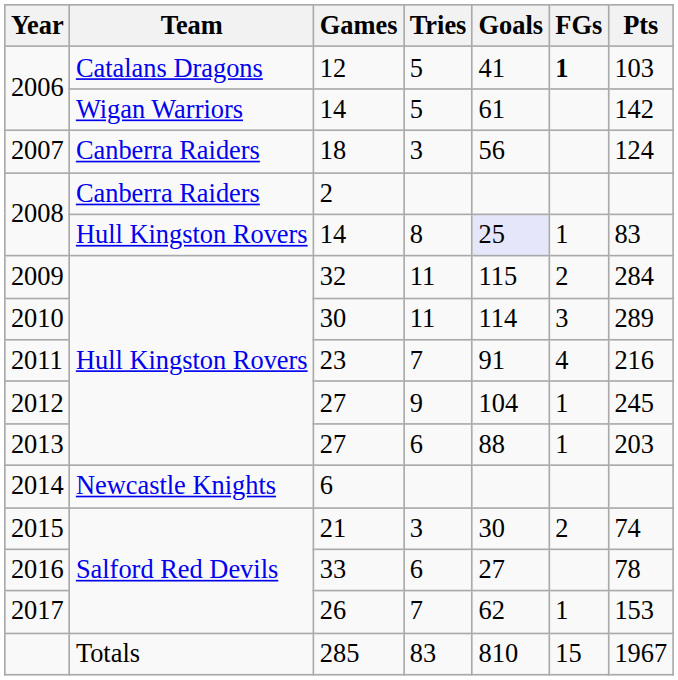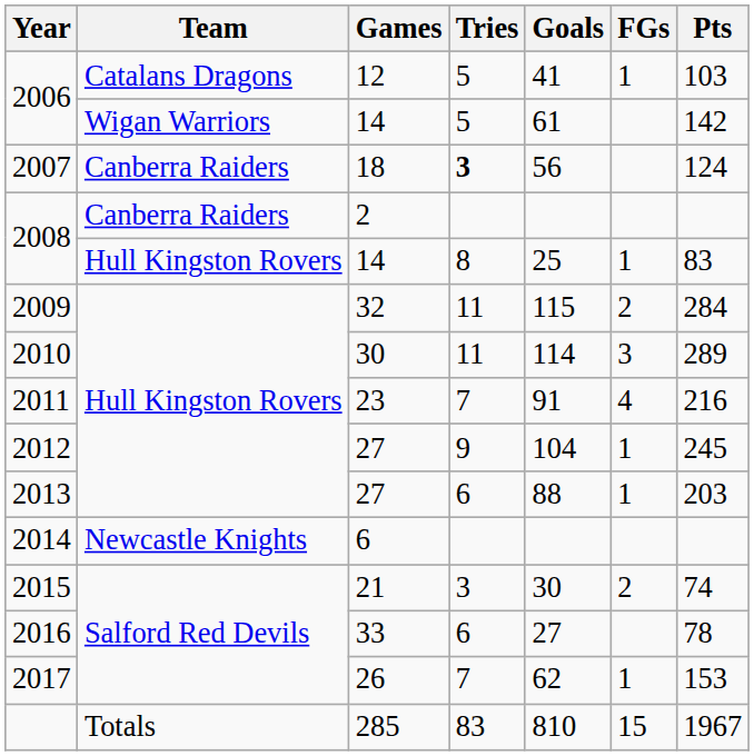2006 / 12 | FGs: bold -> normal
2007 | Tries: normal -> bold
2008 / 14 | Goals: lavender background -> no background
